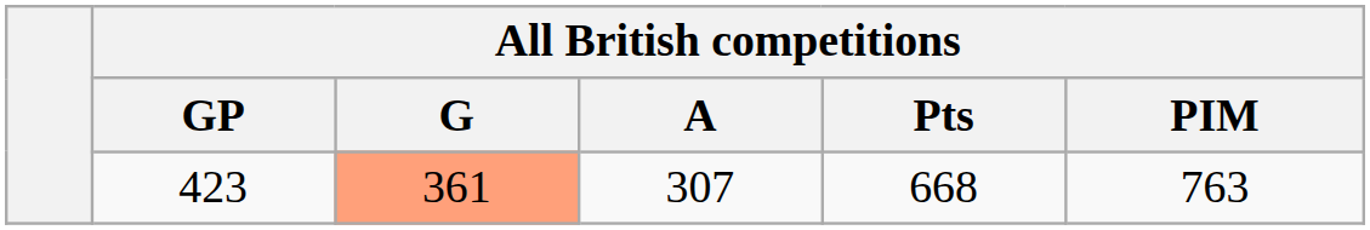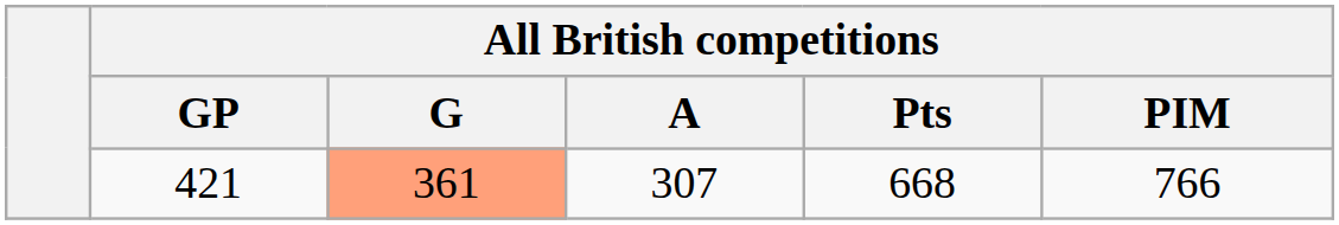row 3 | All British competitions / GP: 423 -> 421
row 3 | All British competitions / PIM: 763 -> 766
